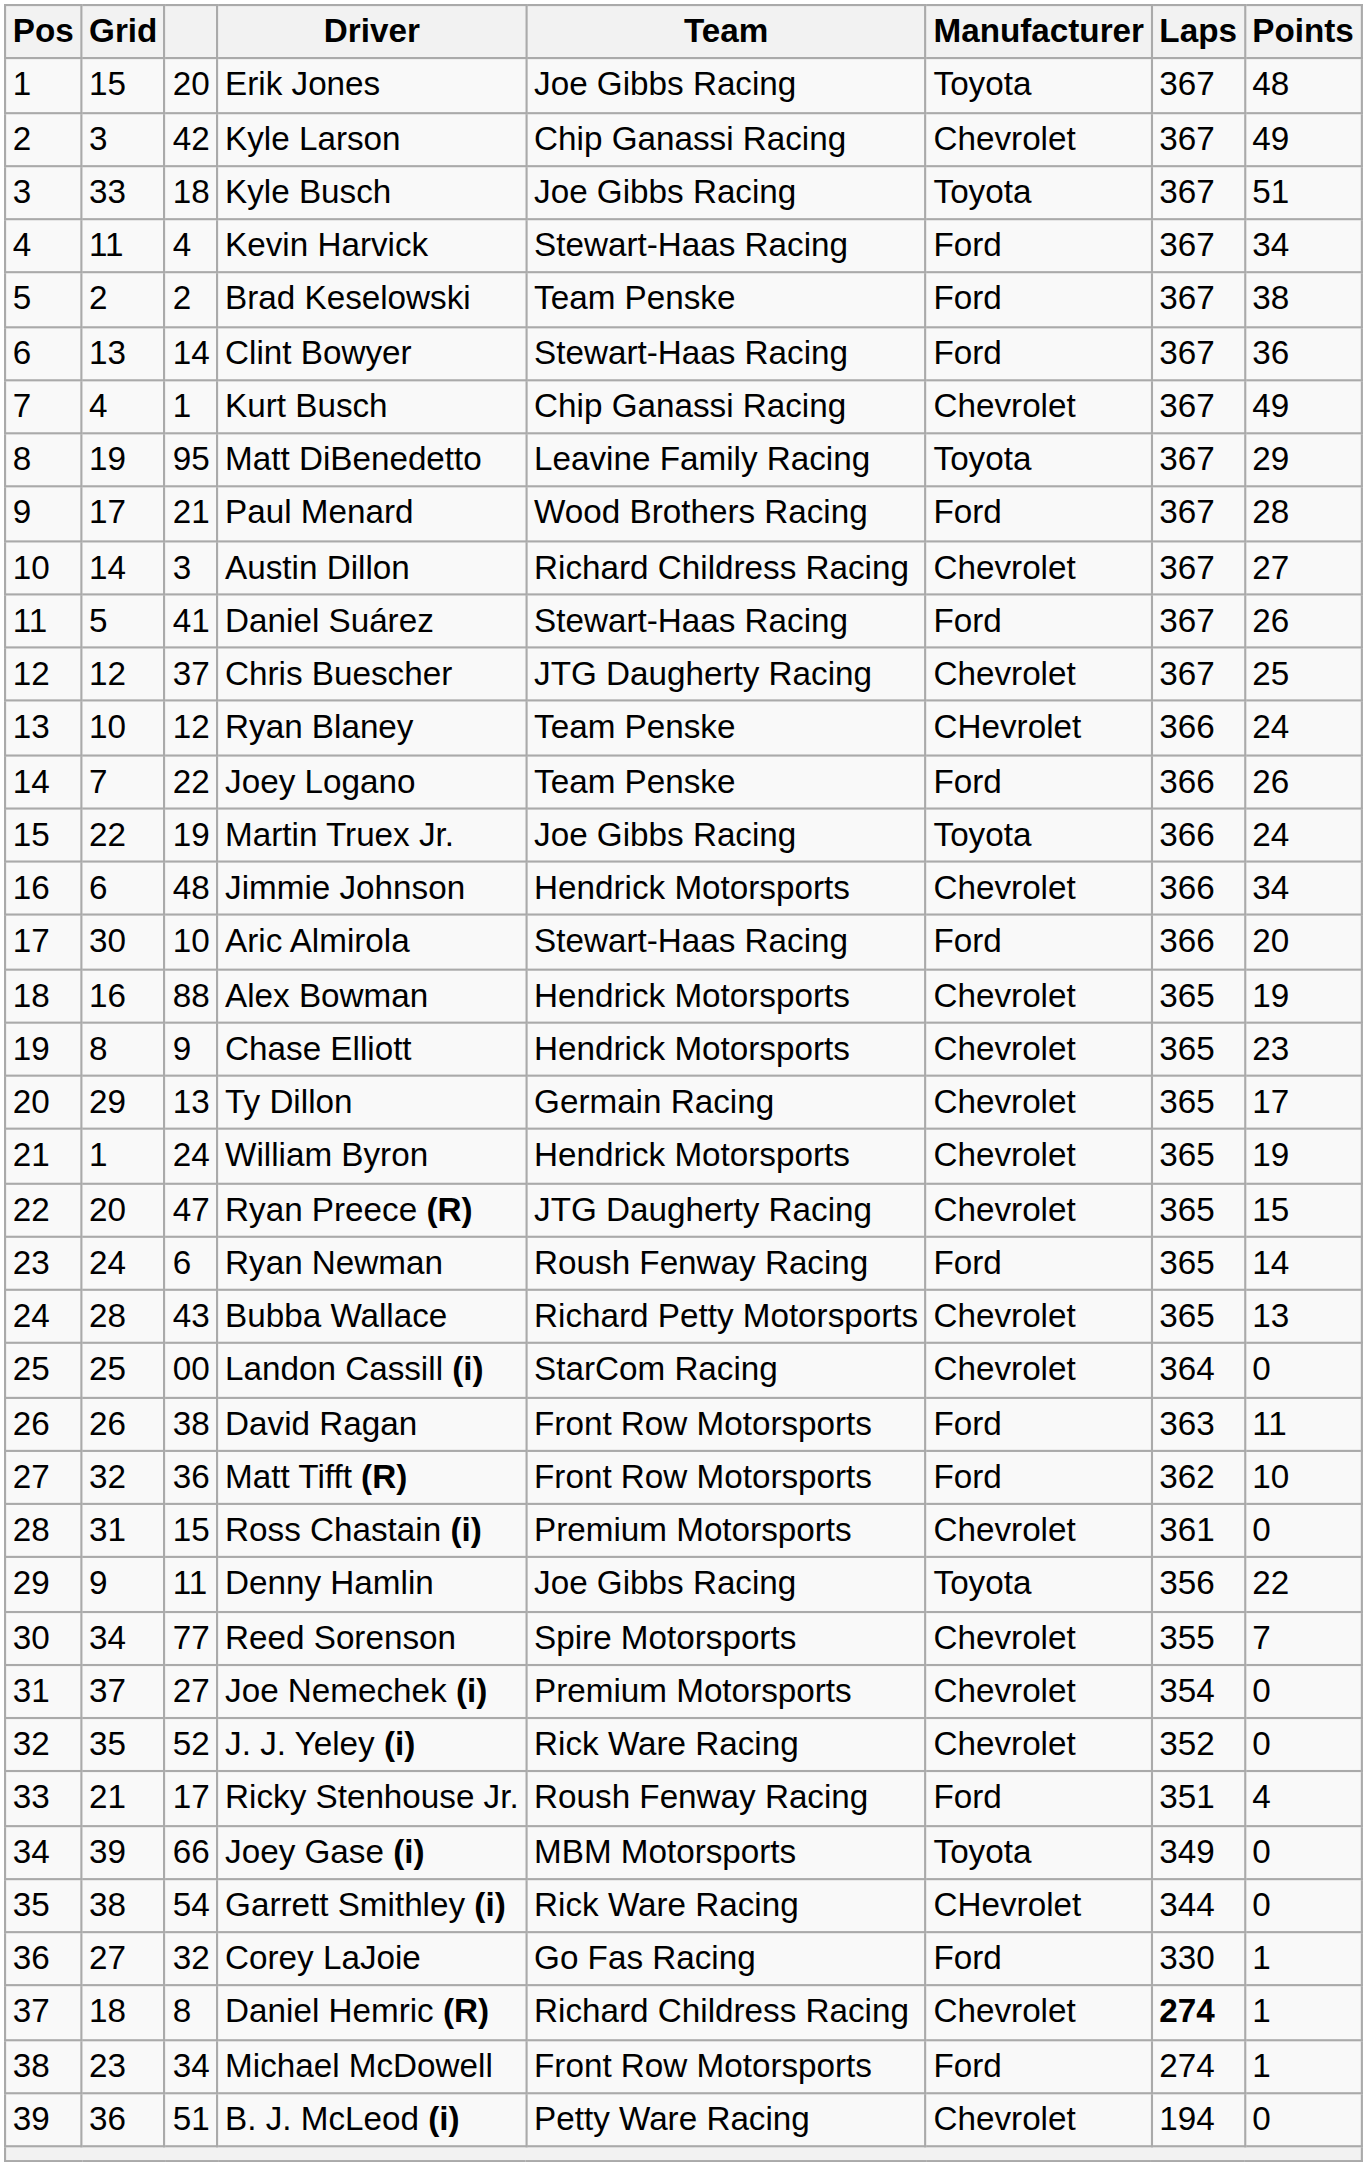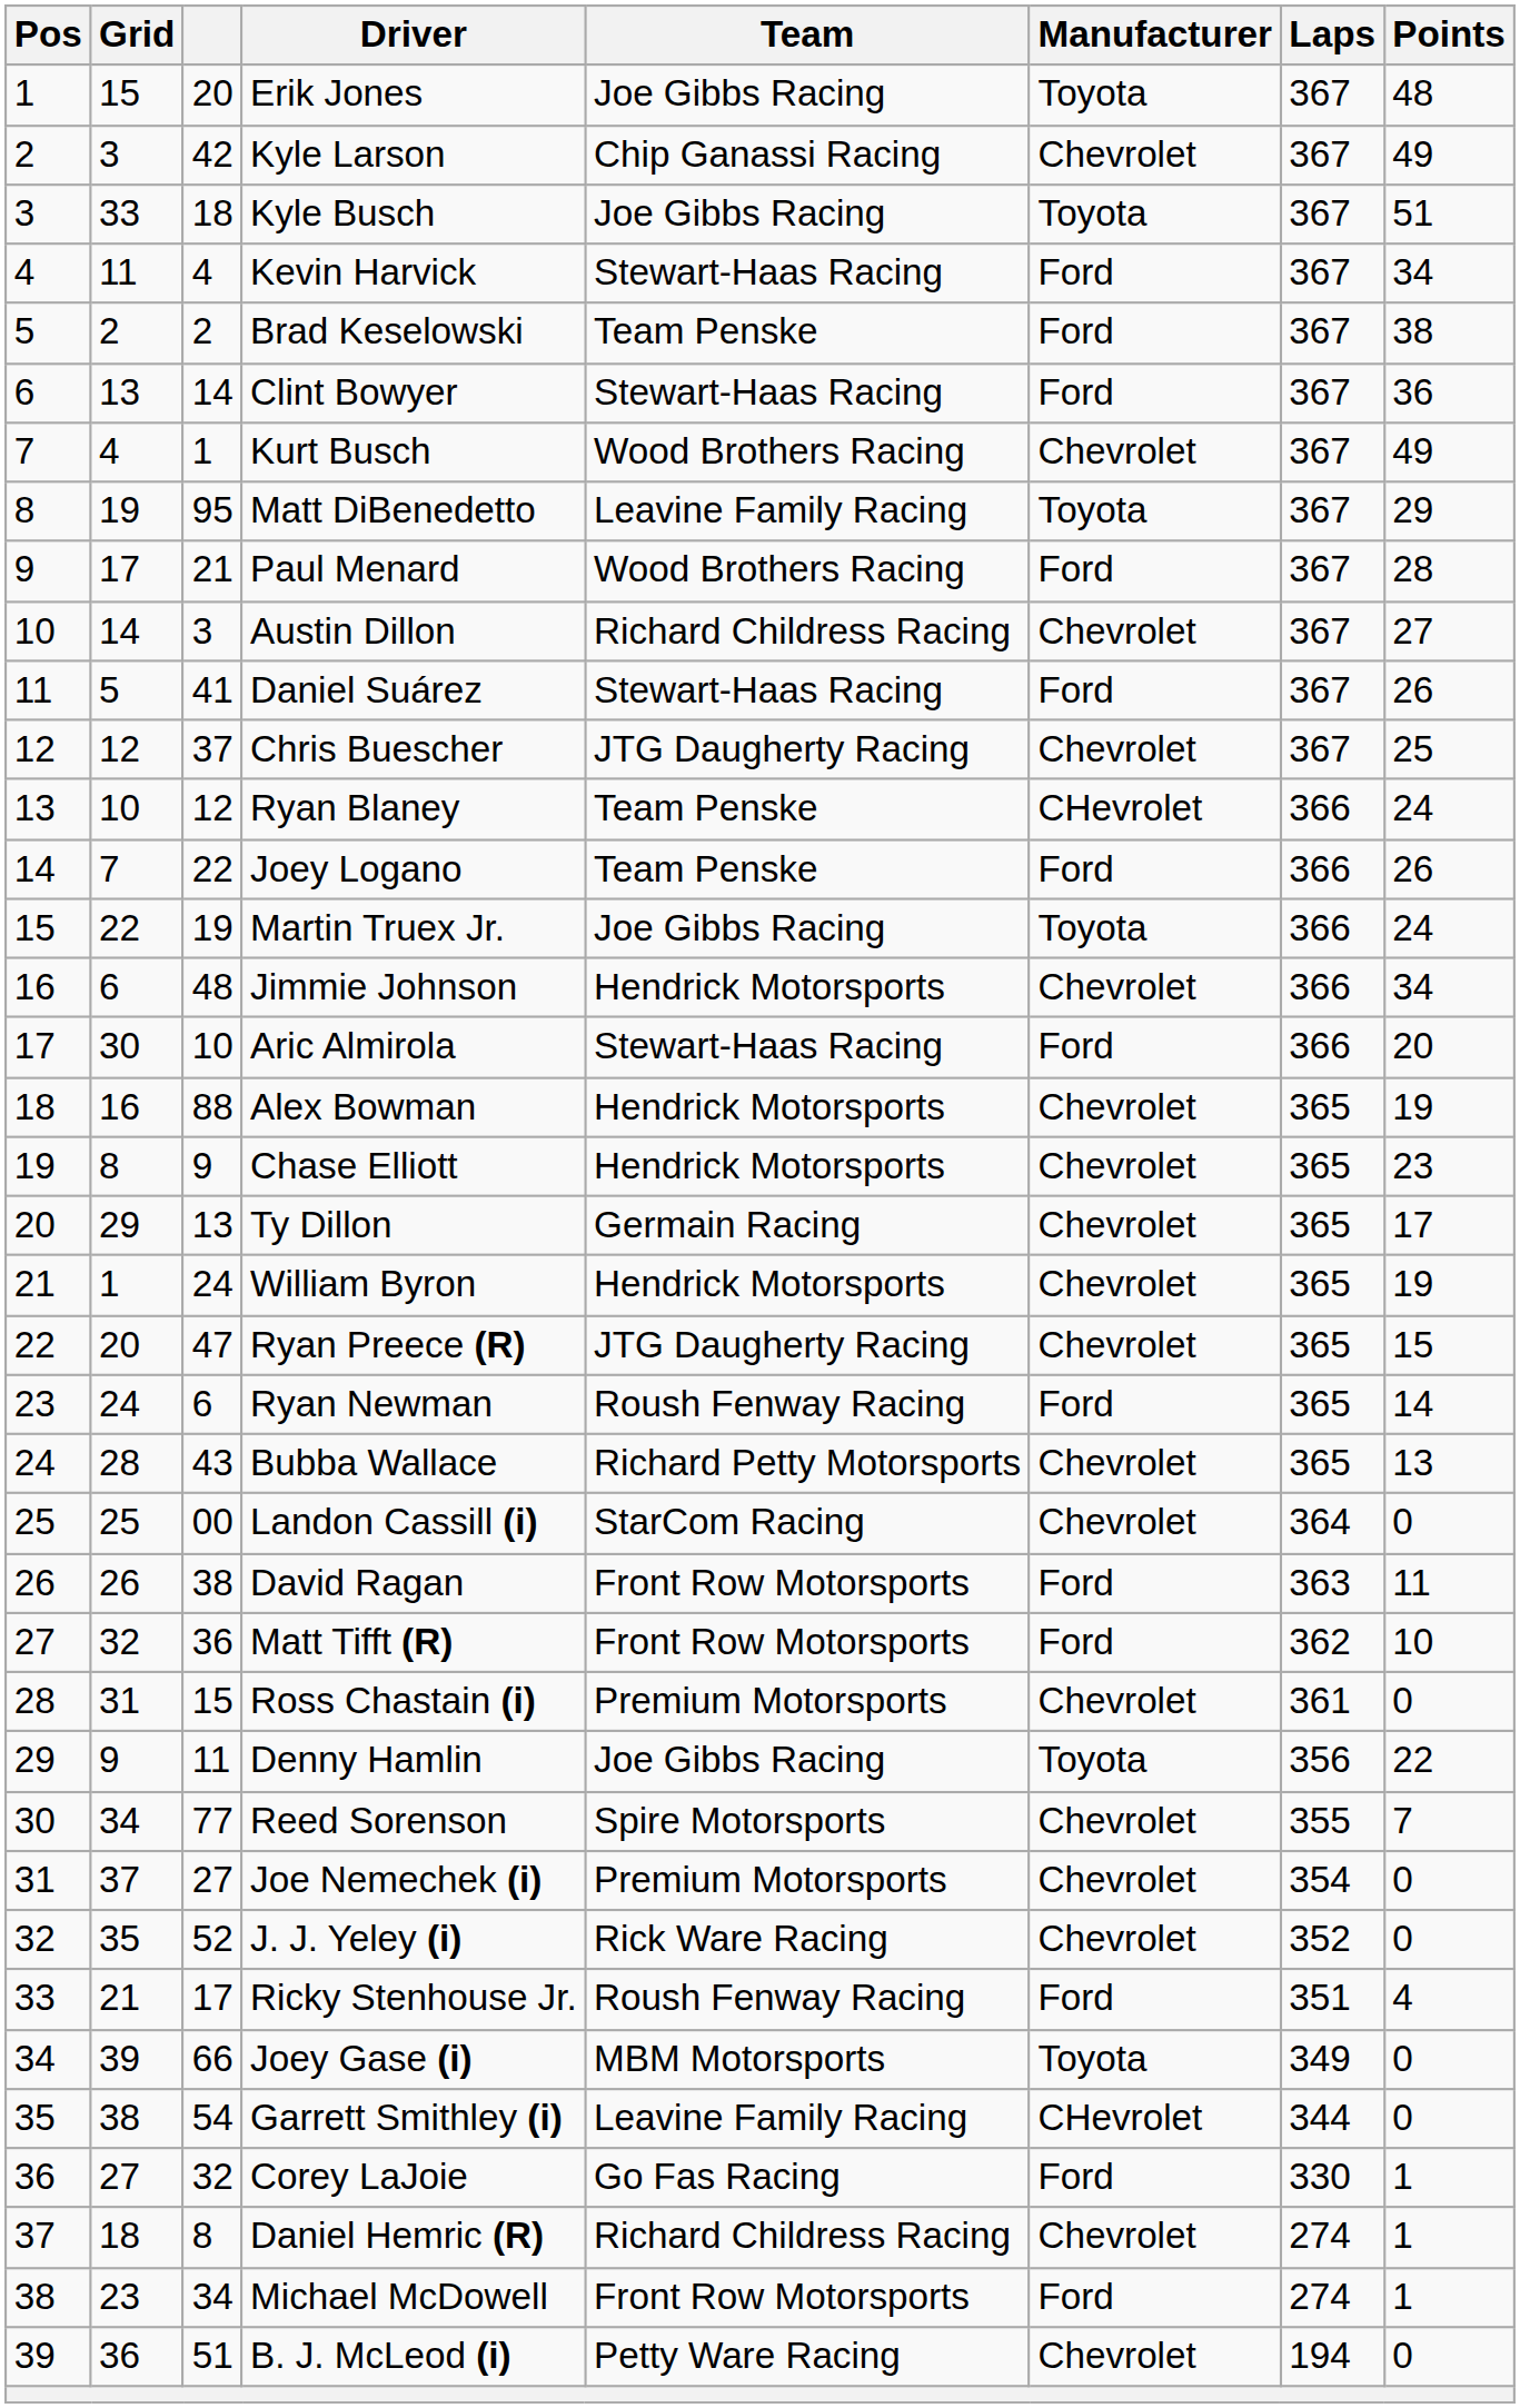Kurt Busch | Team: Chip Ganassi Racing -> Wood Brothers Racing
Garrett Smithley (i) | Team: Rick Ware Racing -> Leavine Family Racing
Daniel Hemric (R) | Laps: bold -> normal
